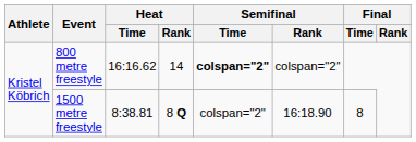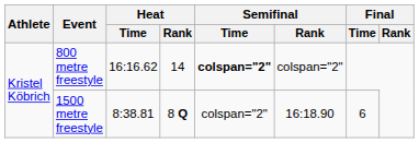1500 metre freestyle | Final / Time: 8 -> 6
